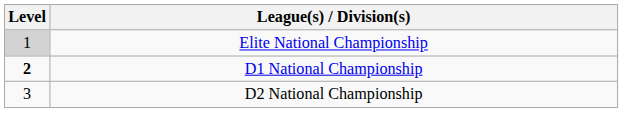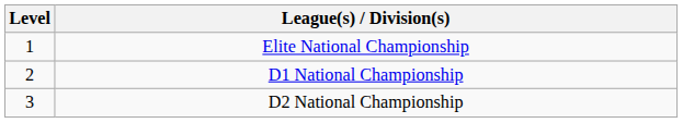Elite National Championship | Level: lightgrey background -> no background
D1 National Championship | Level: bold -> normal
